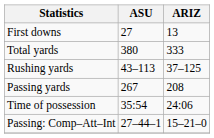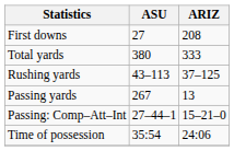First downs | ARIZ: 13 -> 208
Passing yards | ARIZ: 208 -> 13
rows swapped: Passing: Comp–Att–Int <-> Time of possession
